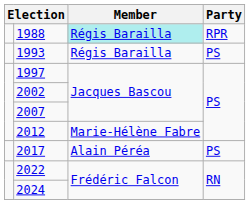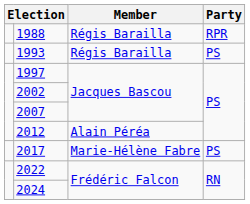1988 | Member: paleturquoise background -> no background
2012 | Member: Marie-Hélène Fabre -> Alain Péréa
2017 | Member: Alain Péréa -> Marie-Hélène Fabre
